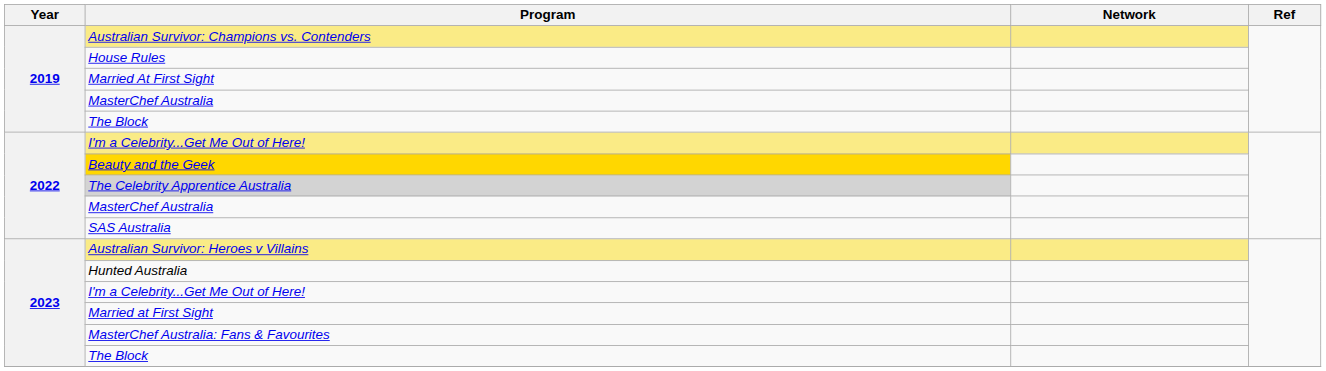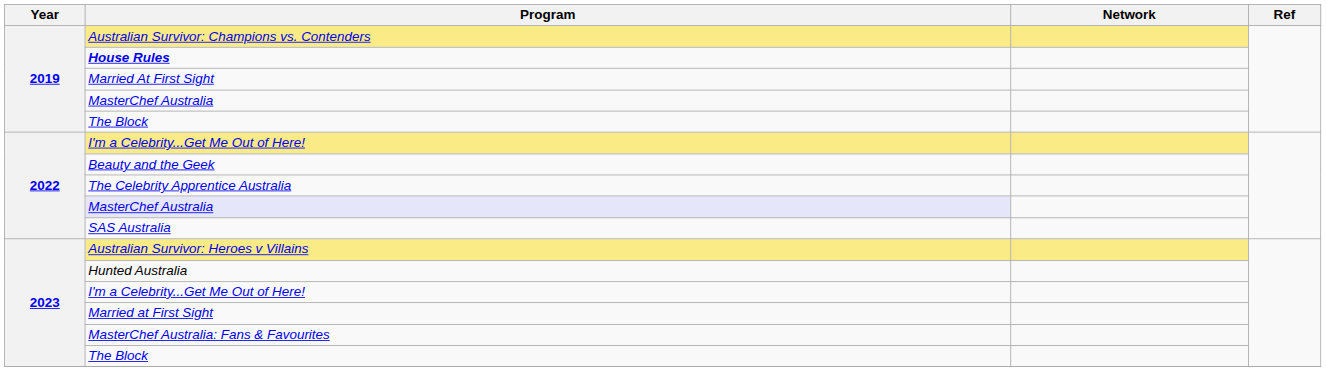House Rules | Program: normal -> bold
Beauty and the Geek | Program: gold background -> no background
The Celebrity Apprentice Australia | Program: lightgrey background -> no background
2022 / MasterChef Australia | Program: no background -> lavender background
